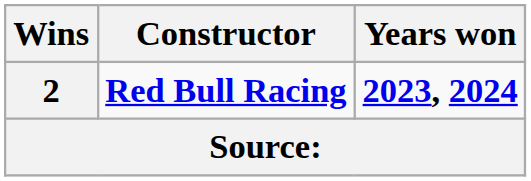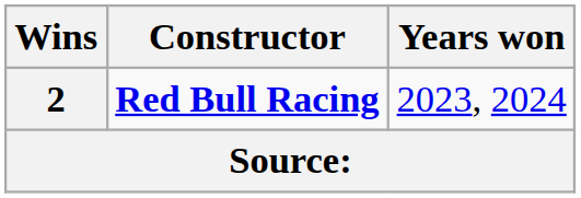2 | Years won: bold -> normal
